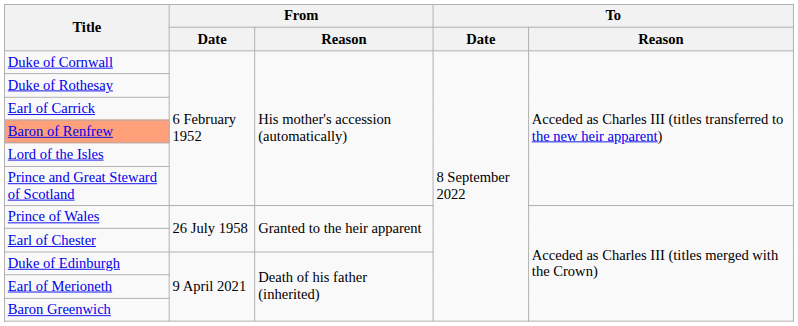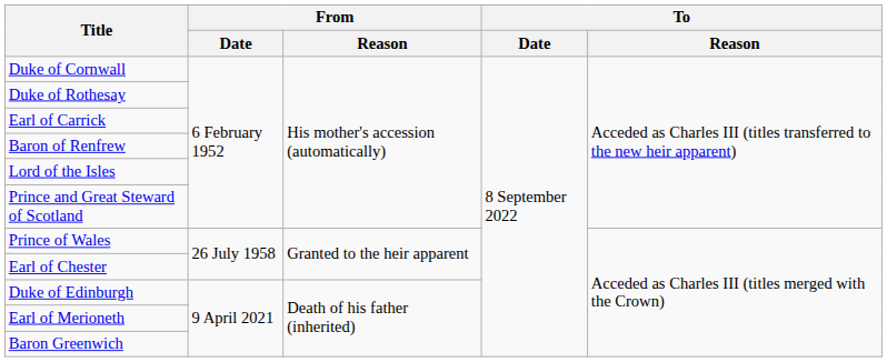Baron of Renfrew | Title: lightsalmon background -> no background
